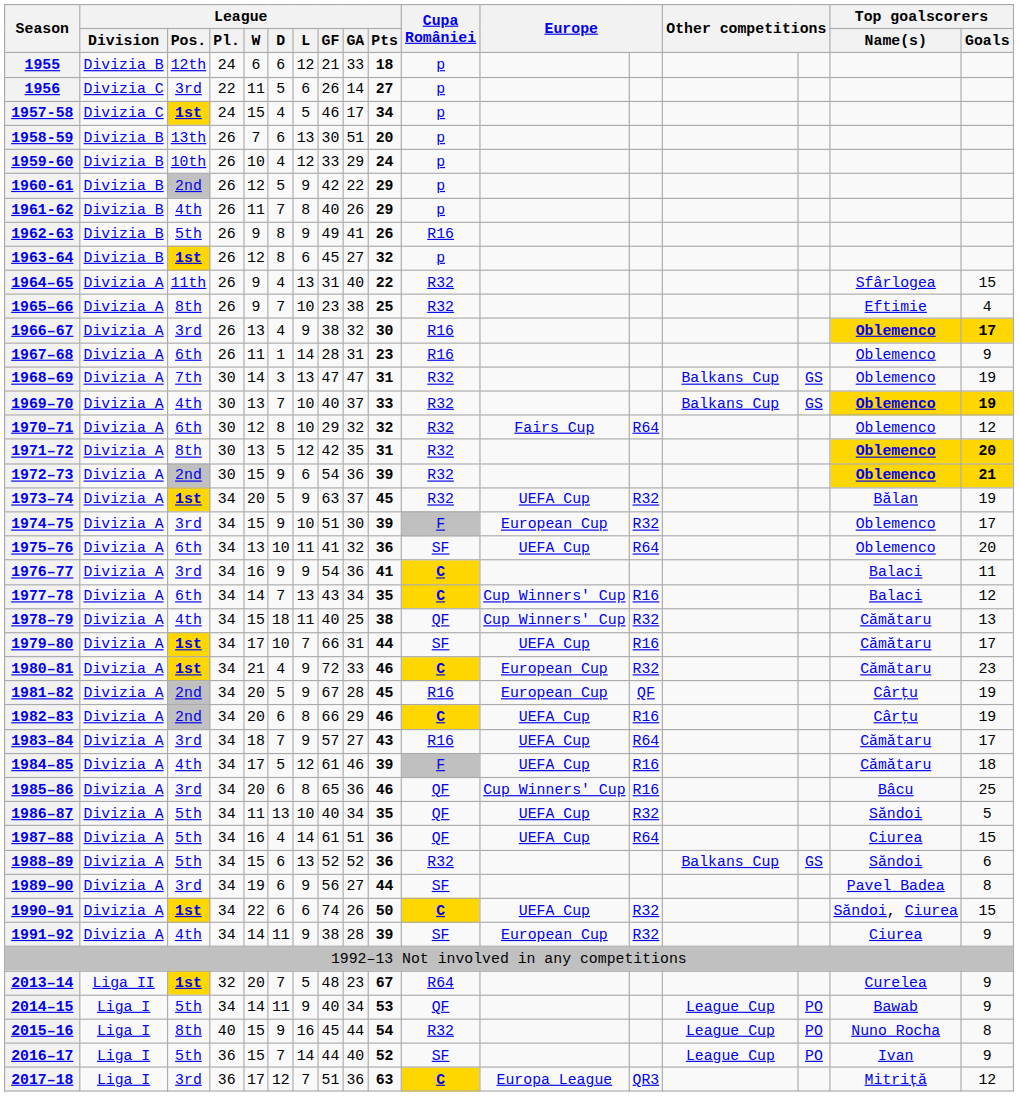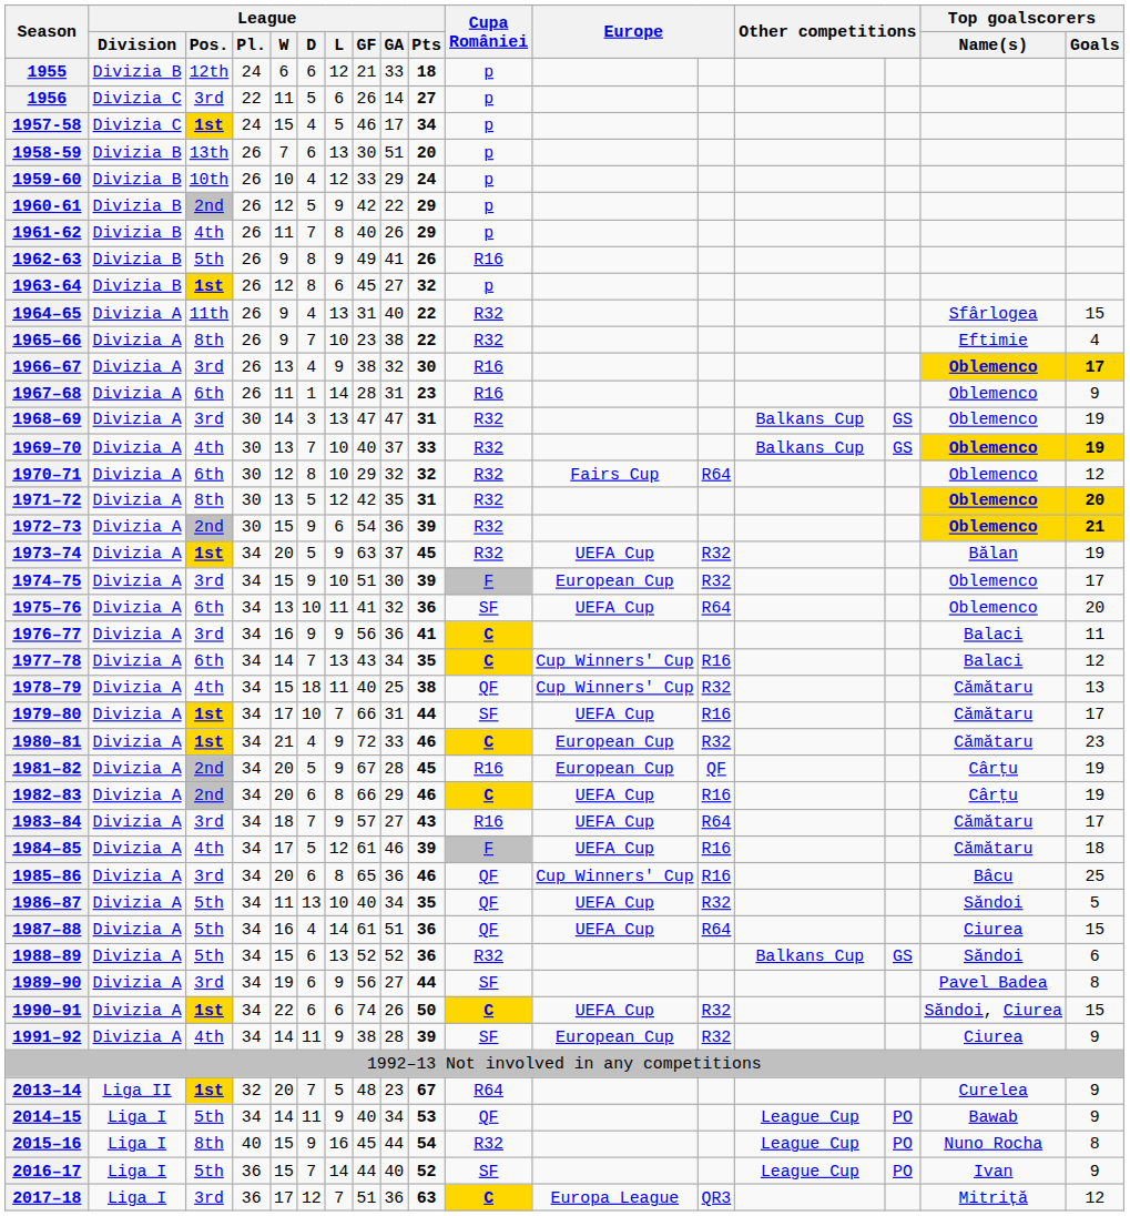1965–66 | League / Pts: 25 -> 22
1968–69 | League / Pos.: 7th -> 3rd
1976–77 | League / GF: 54 -> 56
